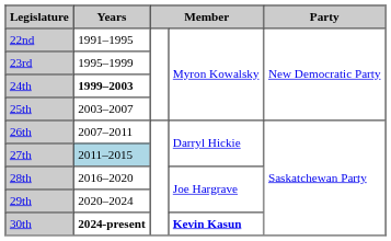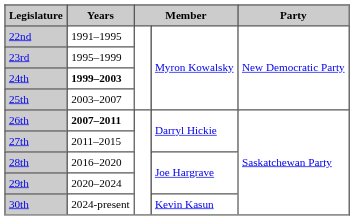26th | Years: normal -> bold
27th | Years: lightblue background -> no background
30th | Years: bold -> normal
30th | column 4: bold -> normal
